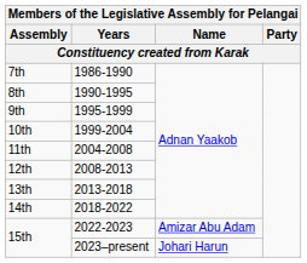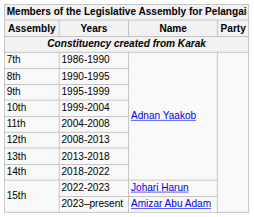15th / 2022-2023 | Name: Amizar Abu Adam -> Johari Harun
15th / 2023–present | Name: Johari Harun -> Amizar Abu Adam
